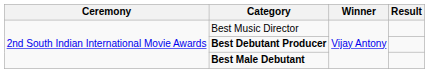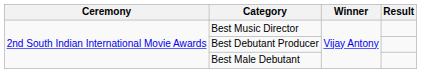Best Debutant Producer | Category: bold -> normal
Best Male Debutant | Category: bold -> normal
